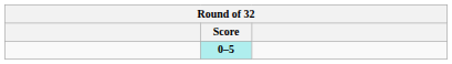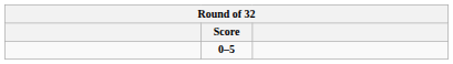row 3 | Score: paleturquoise background -> no background
